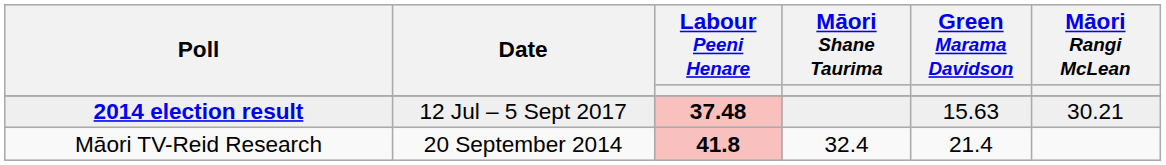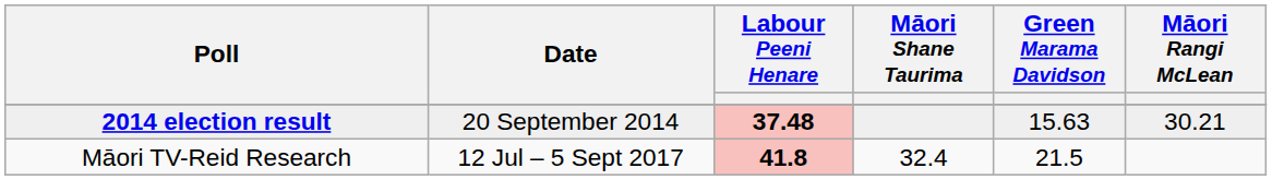2014 election result | Date: 12 Jul – 5 Sept 2017 -> 20 September 2014
Māori TV-Reid Research | Date: 20 September 2014 -> 12 Jul – 5 Sept 2017
Māori TV-Reid Research | Green Marama Davidson: 21.4 -> 21.5
